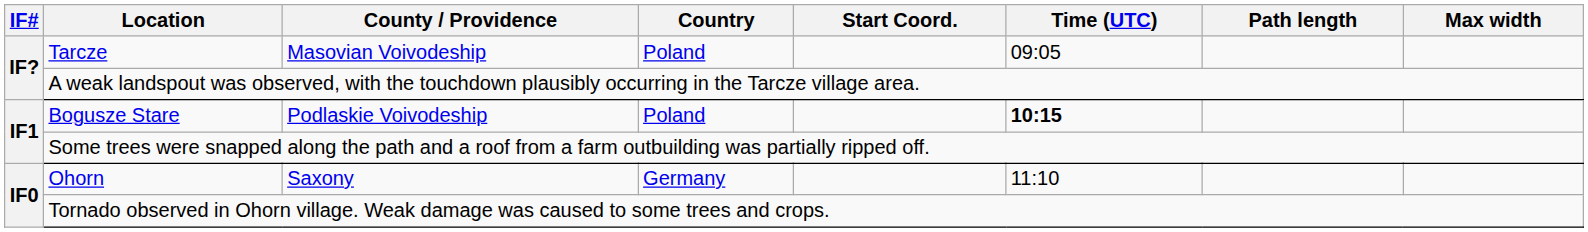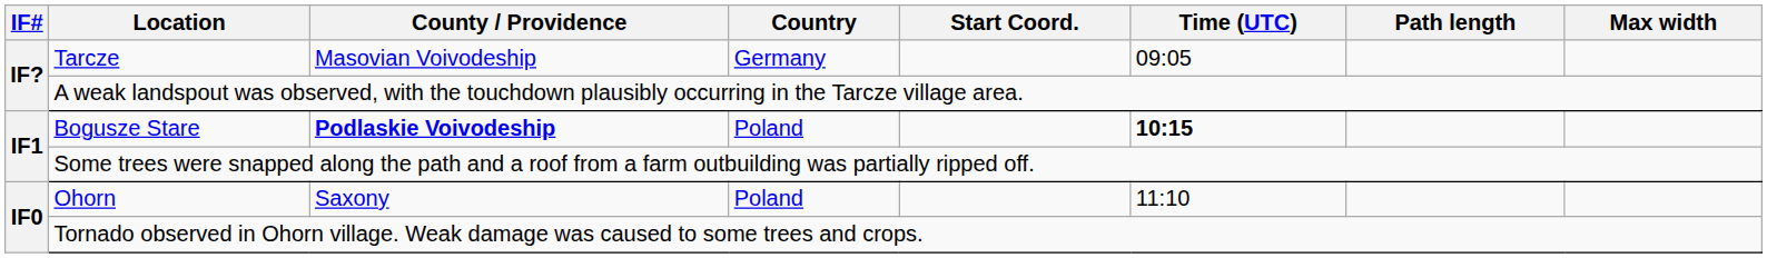Tarcze | Country: Poland -> Germany
Bogusze Stare | County / Providence: normal -> bold
Ohorn | Country: Germany -> Poland
